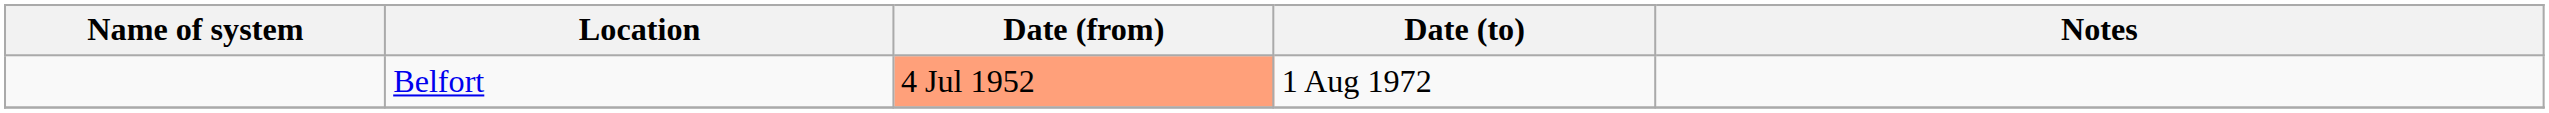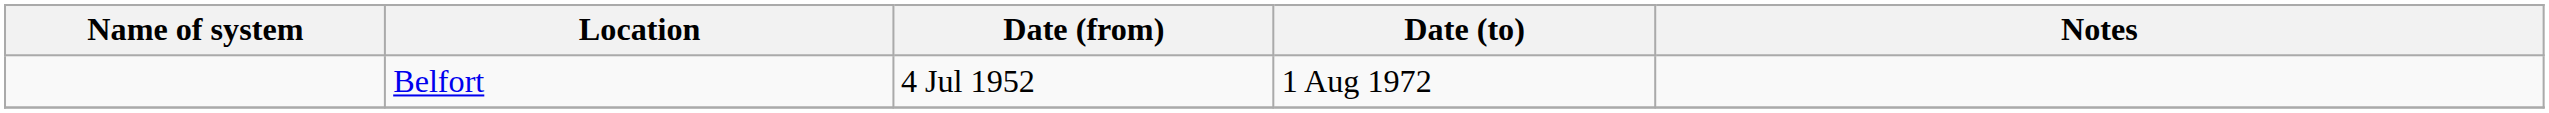Belfort | Date (from): lightsalmon background -> no background
